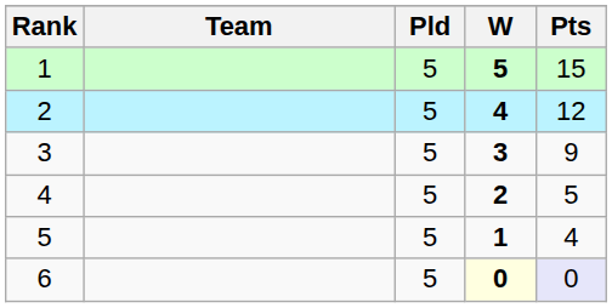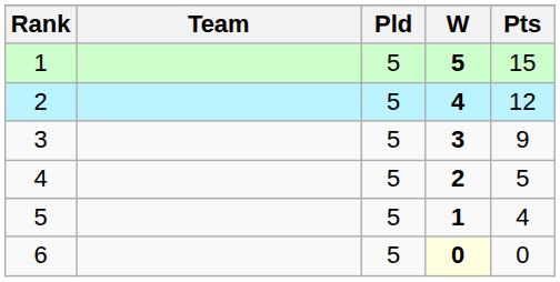6 | Pts: lavender background -> no background
